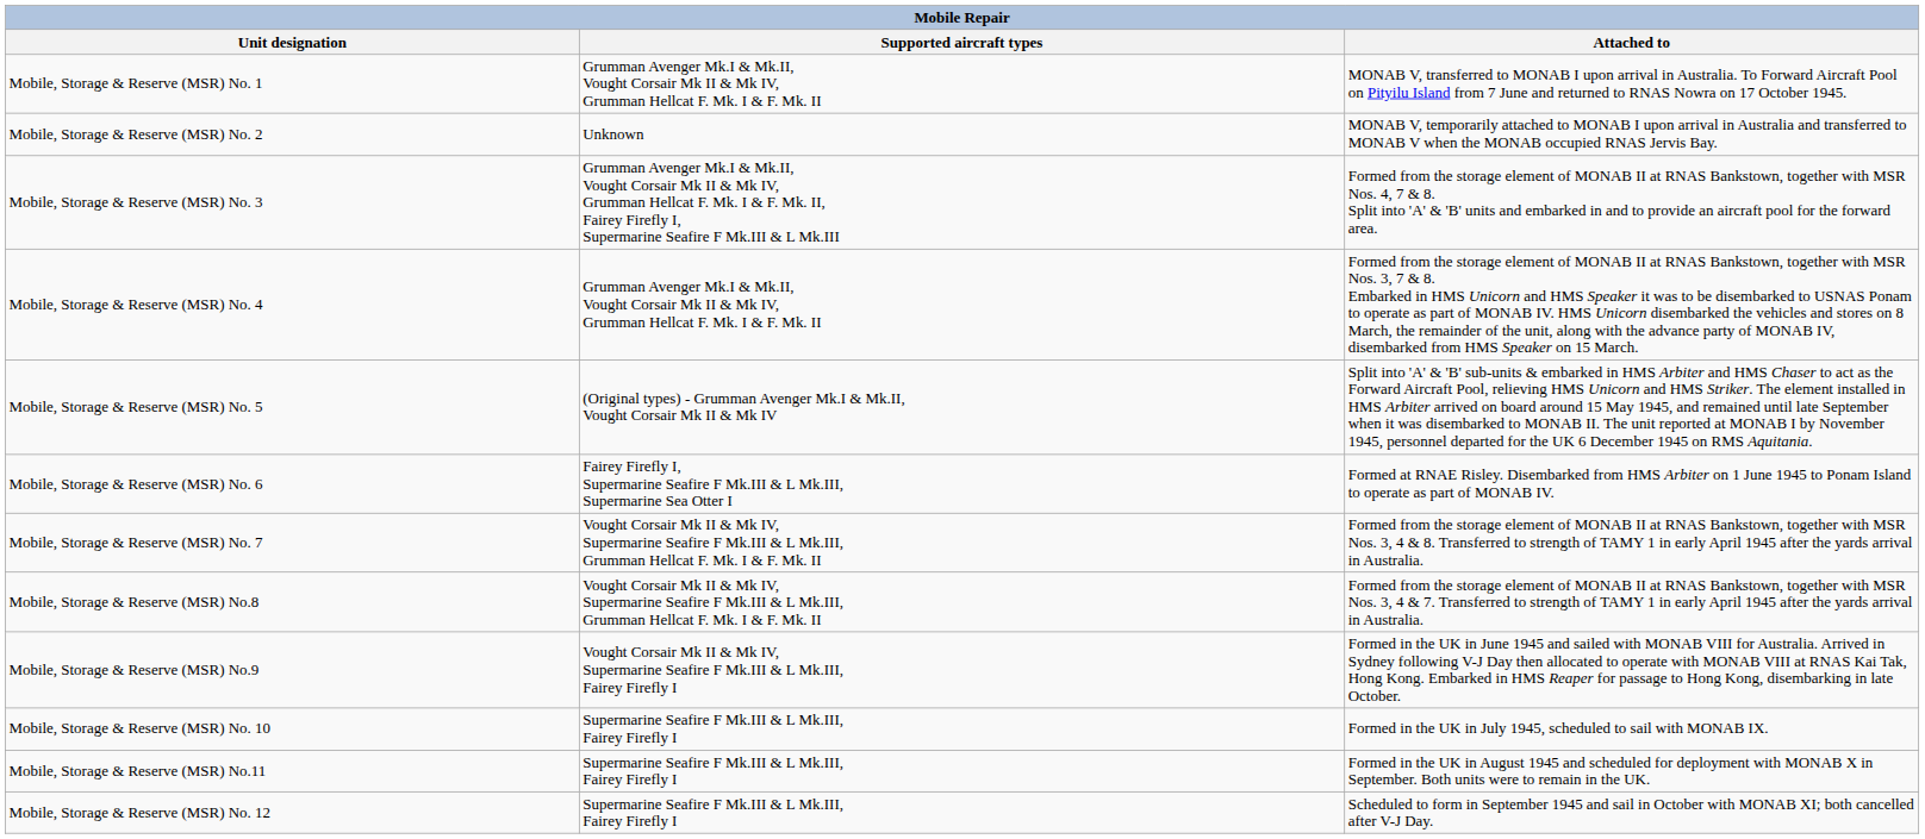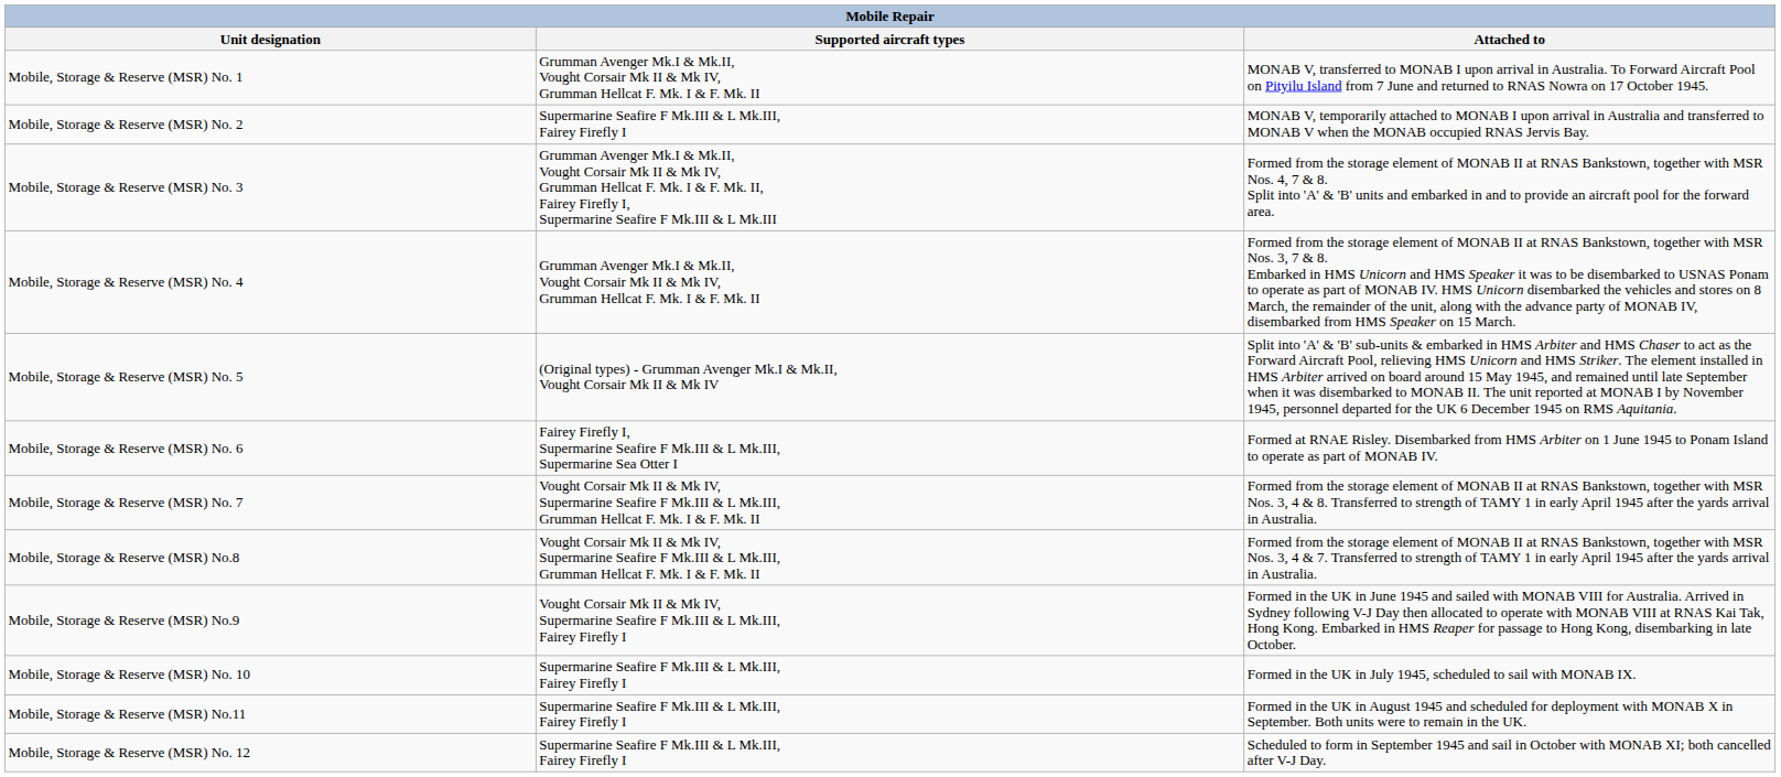Mobile, Storage & Reserve (MSR) No. 2 | Supported aircraft types: Unknown -> Supermarine Seafire F Mk.III & L Mk.III, Fairey Firefly I
